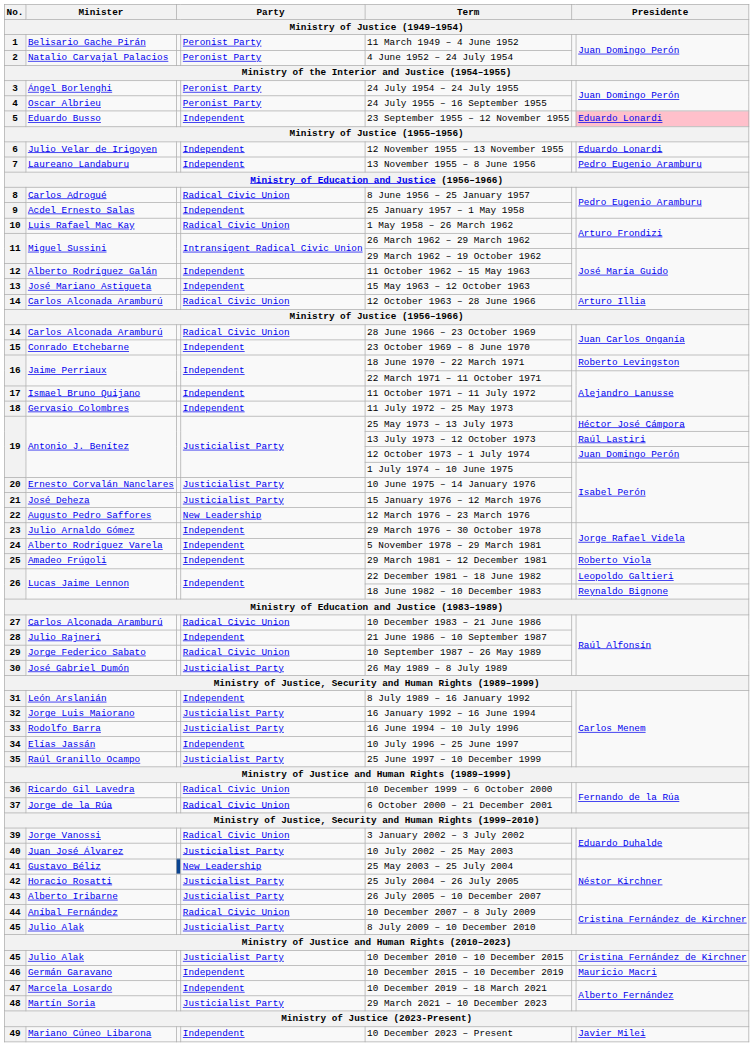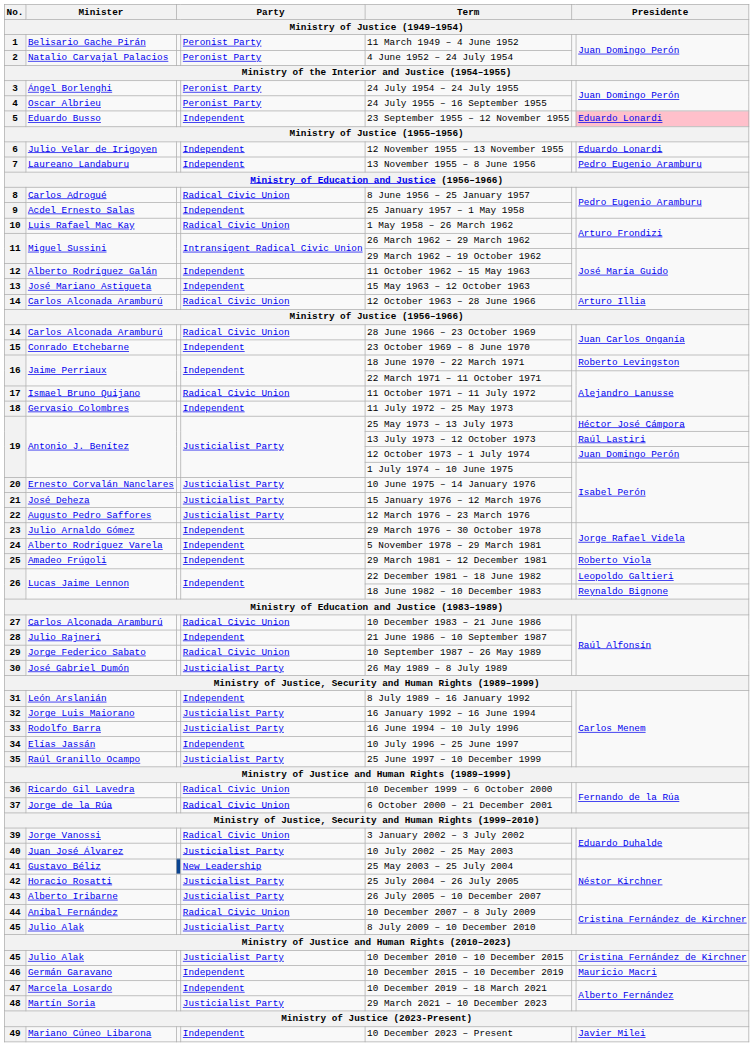17 | column 4: Independent -> Radical Civic Union
22 | column 4: New Leadership -> Justicialist Party
